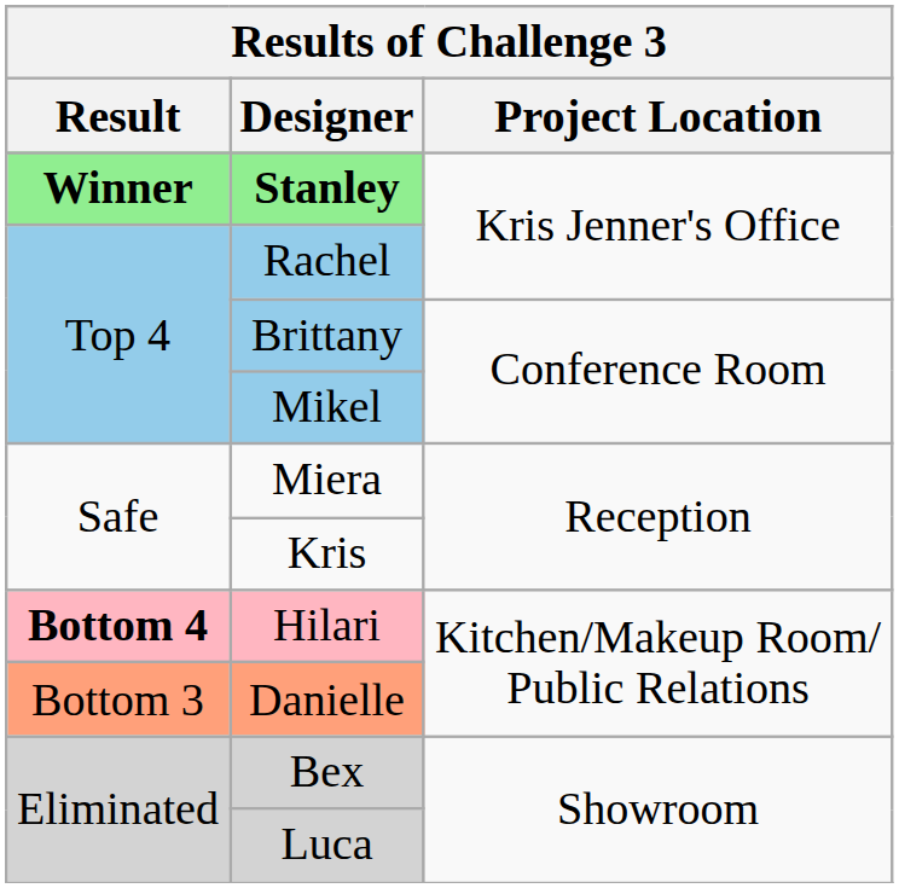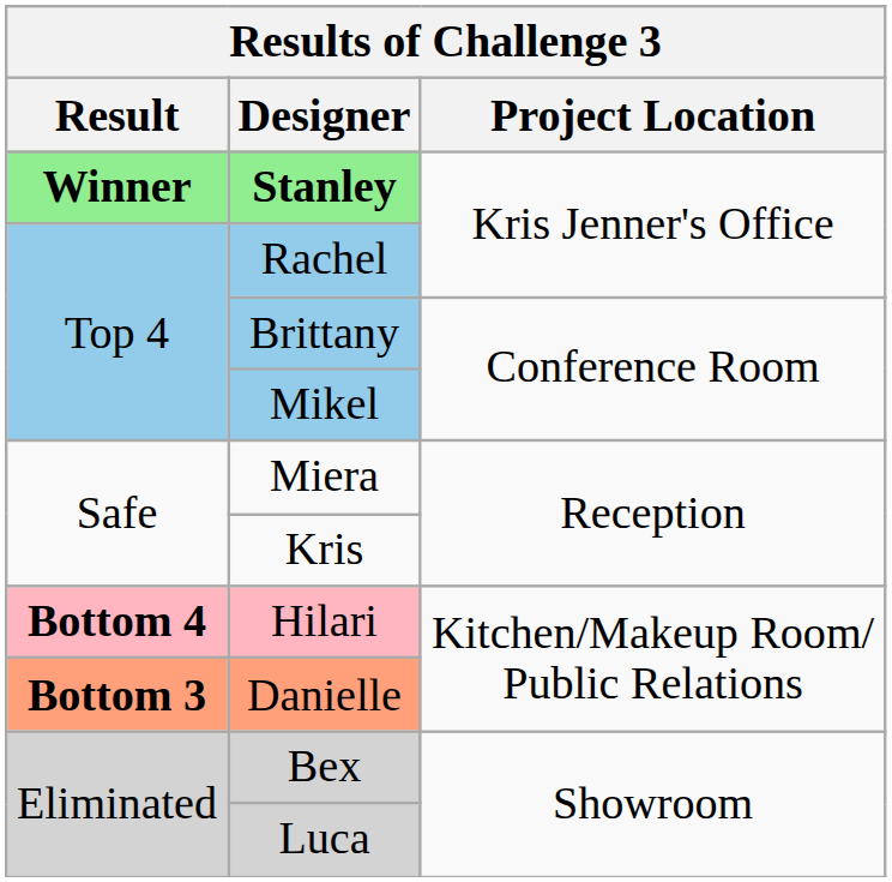Danielle | Result: normal -> bold
